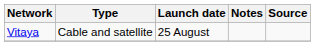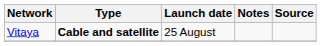Vitaya | Type: normal -> bold
